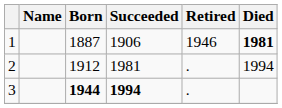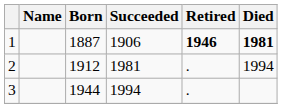1 | Retired: normal -> bold
3 | Born: bold -> normal
3 | Succeeded: bold -> normal
